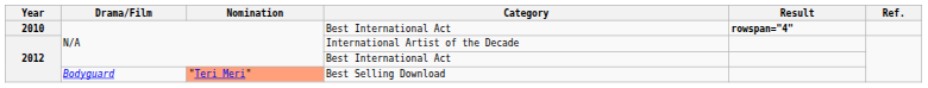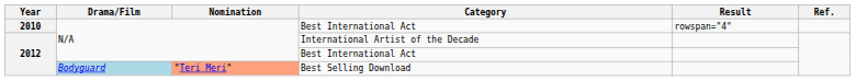2010 / Best International Act | Result: bold -> normal
Best Selling Download | Drama/Film: no background -> lightblue background
